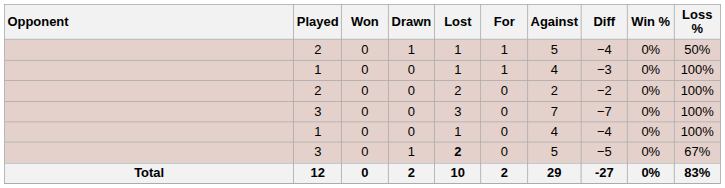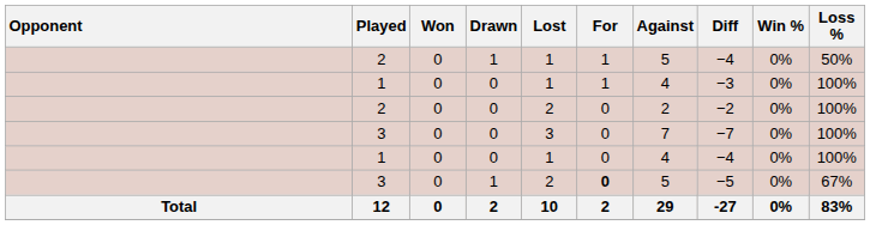3 / 1 | Lost: bold -> normal
3 / 1 | For: normal -> bold
